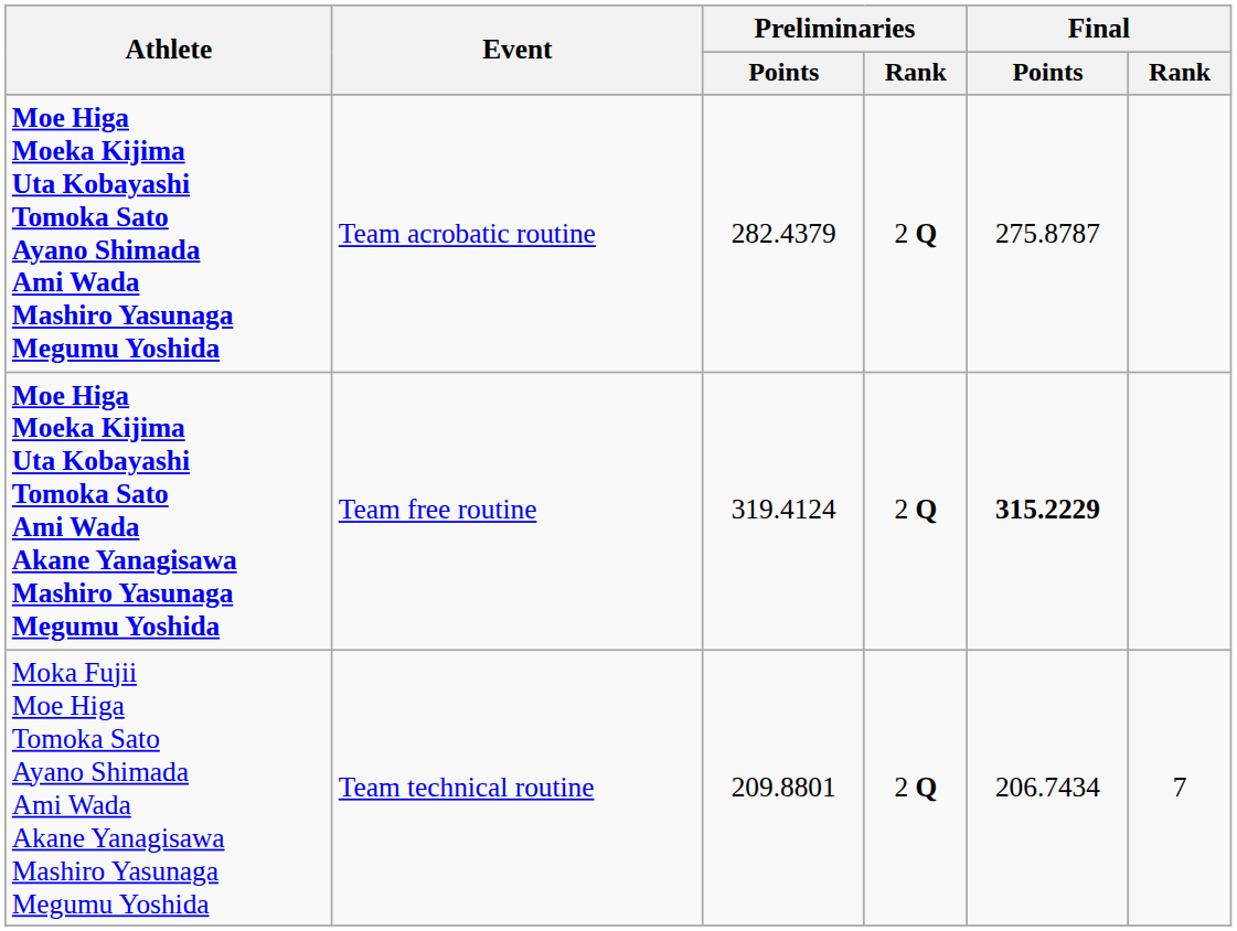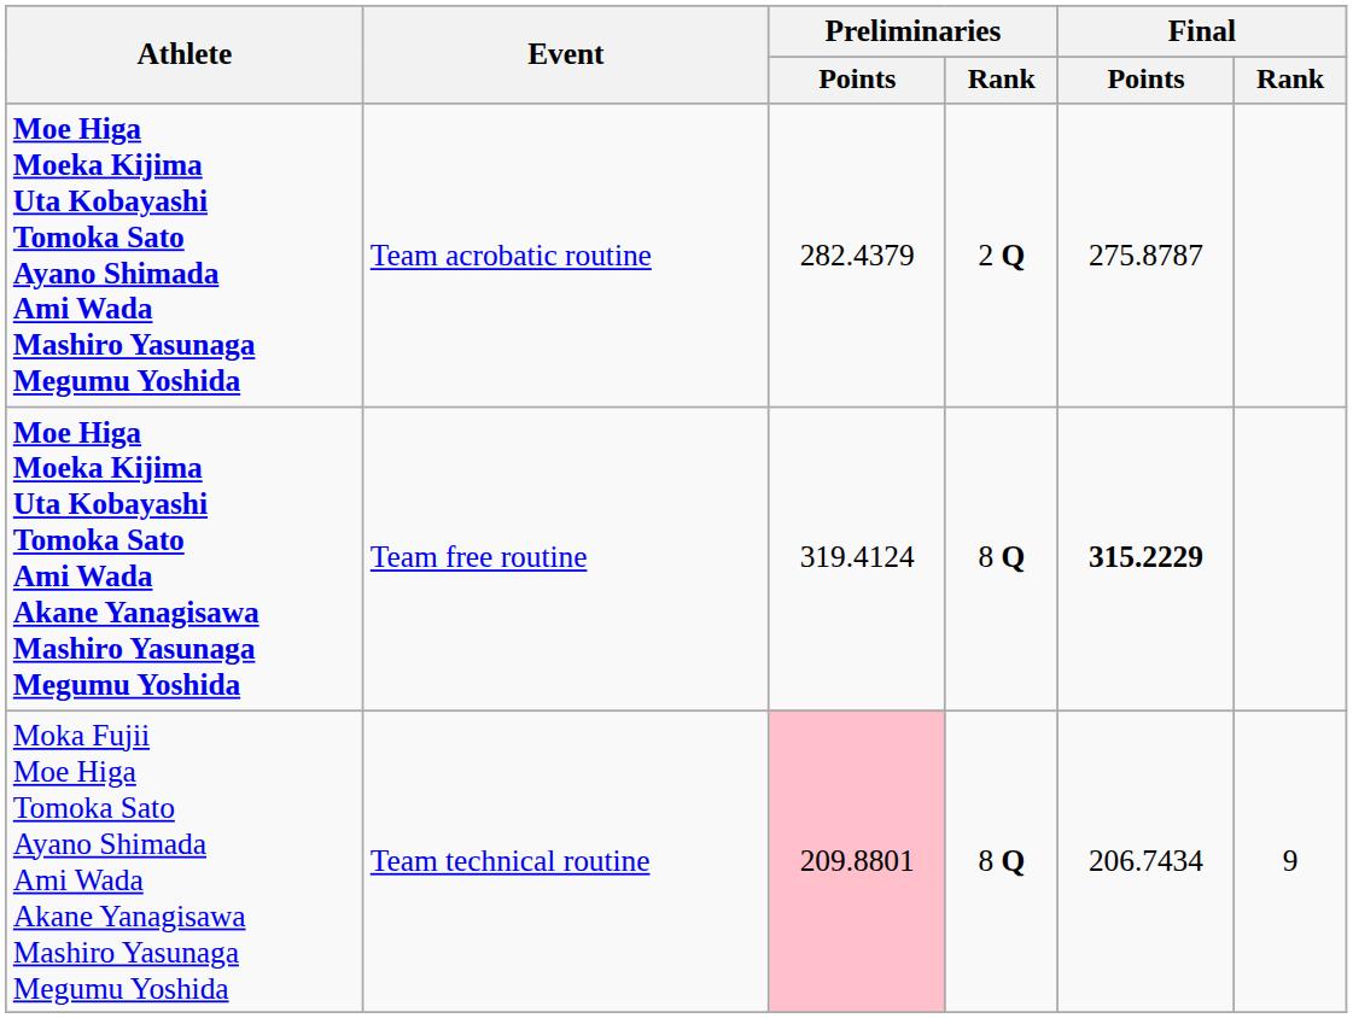row 4 | Preliminaries / Rank: 2 Q -> 8 Q
row 5 | Preliminaries / Points: no background -> pink background
row 5 | Preliminaries / Rank: 2 Q -> 8 Q
row 5 | Final / Rank: 7 -> 9
